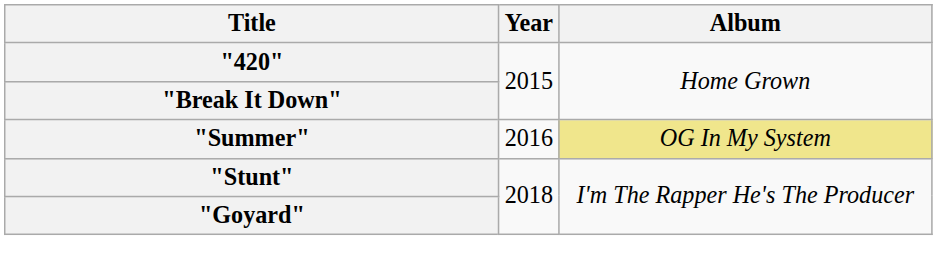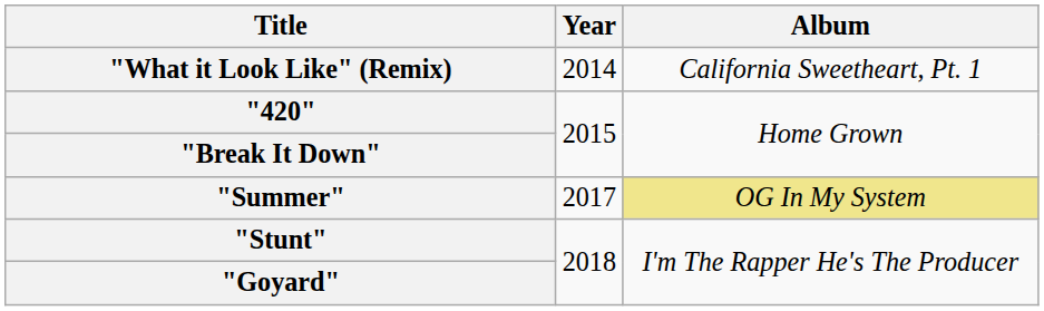+ row: "What it Look Like" (Remix) | 2014 | California Sweetheart, Pt. 1
"Summer" | Year: 2016 -> 2017
